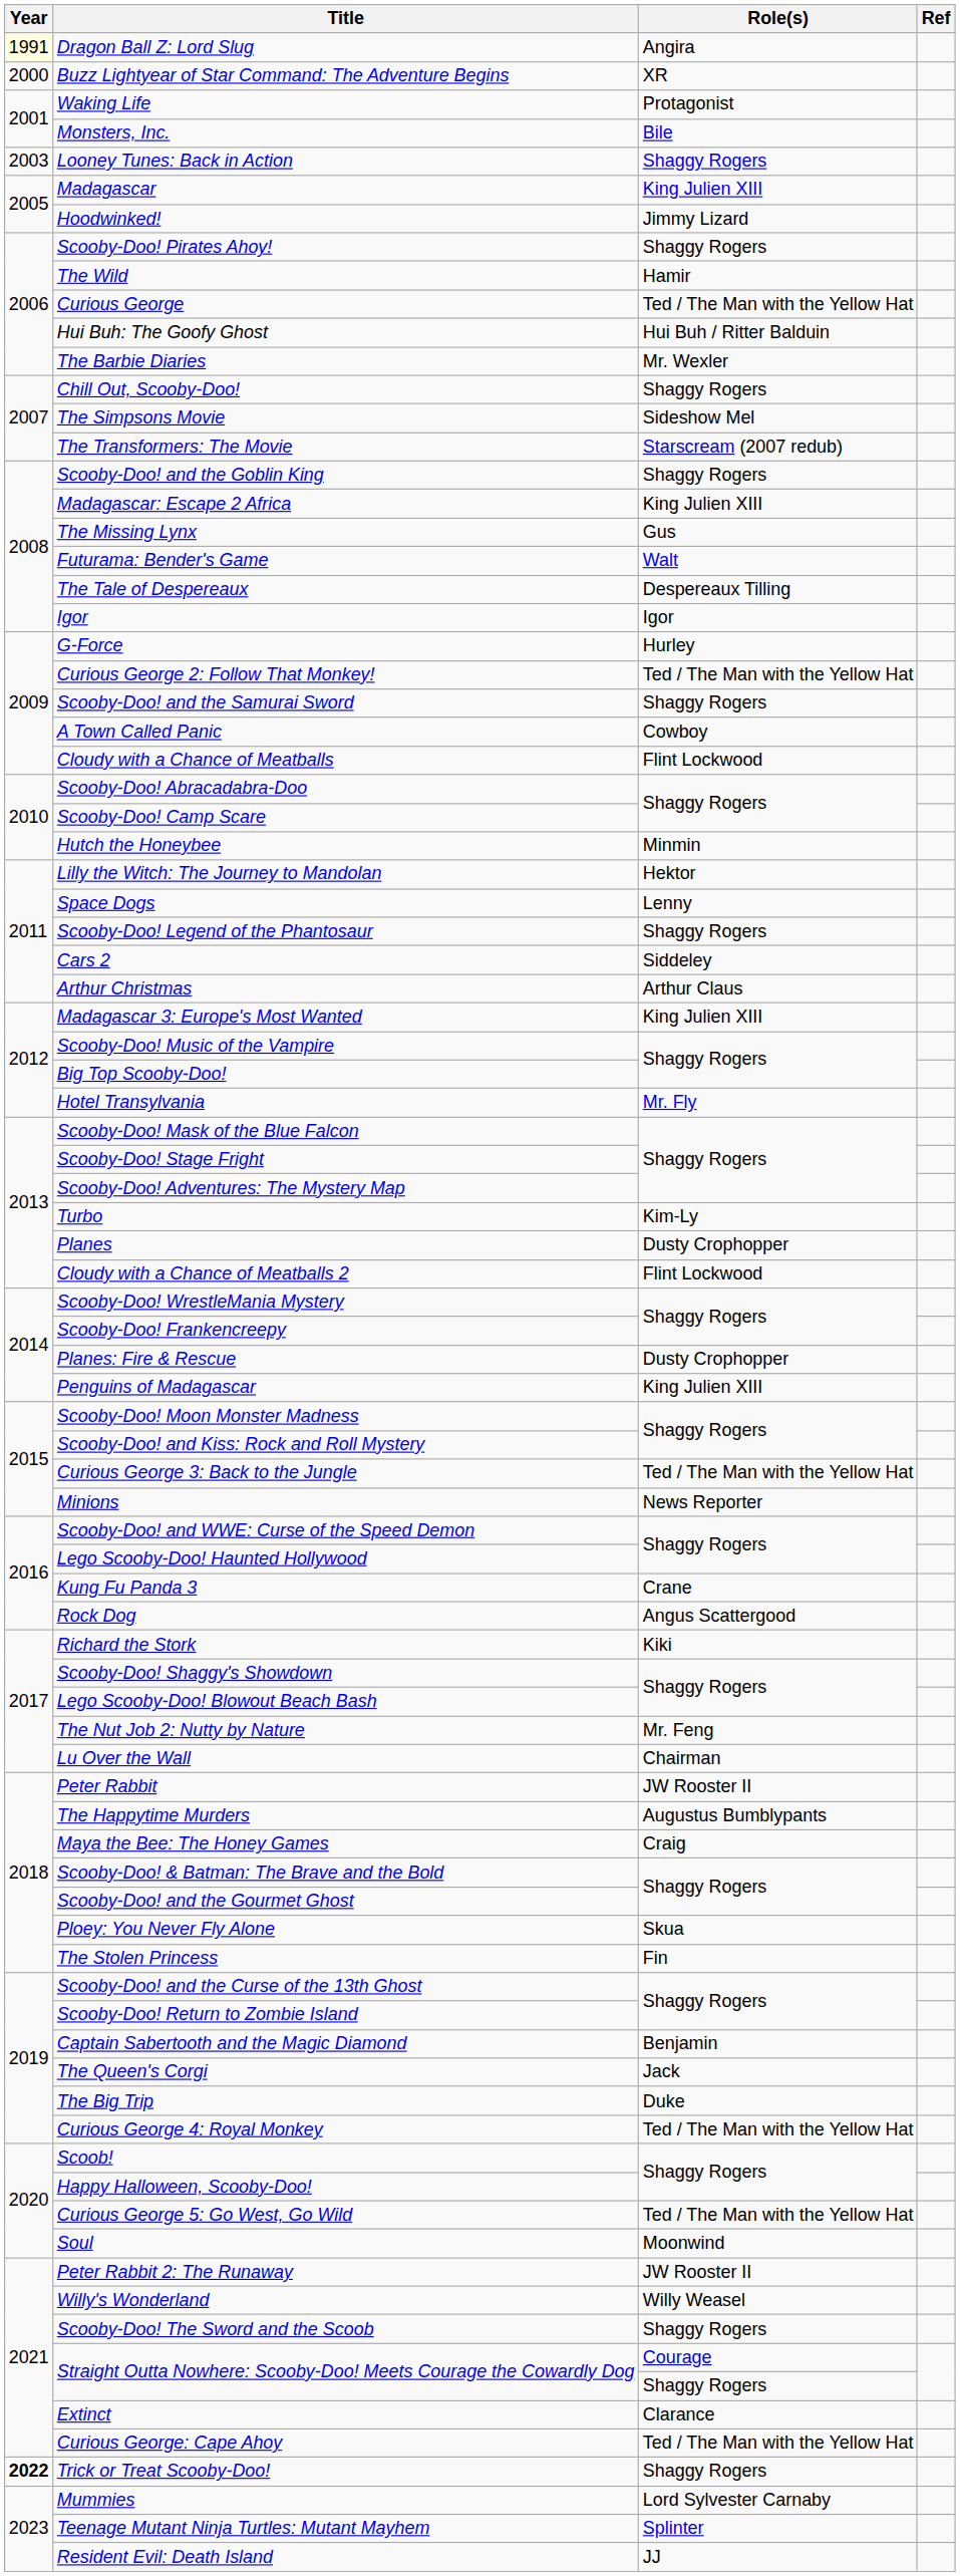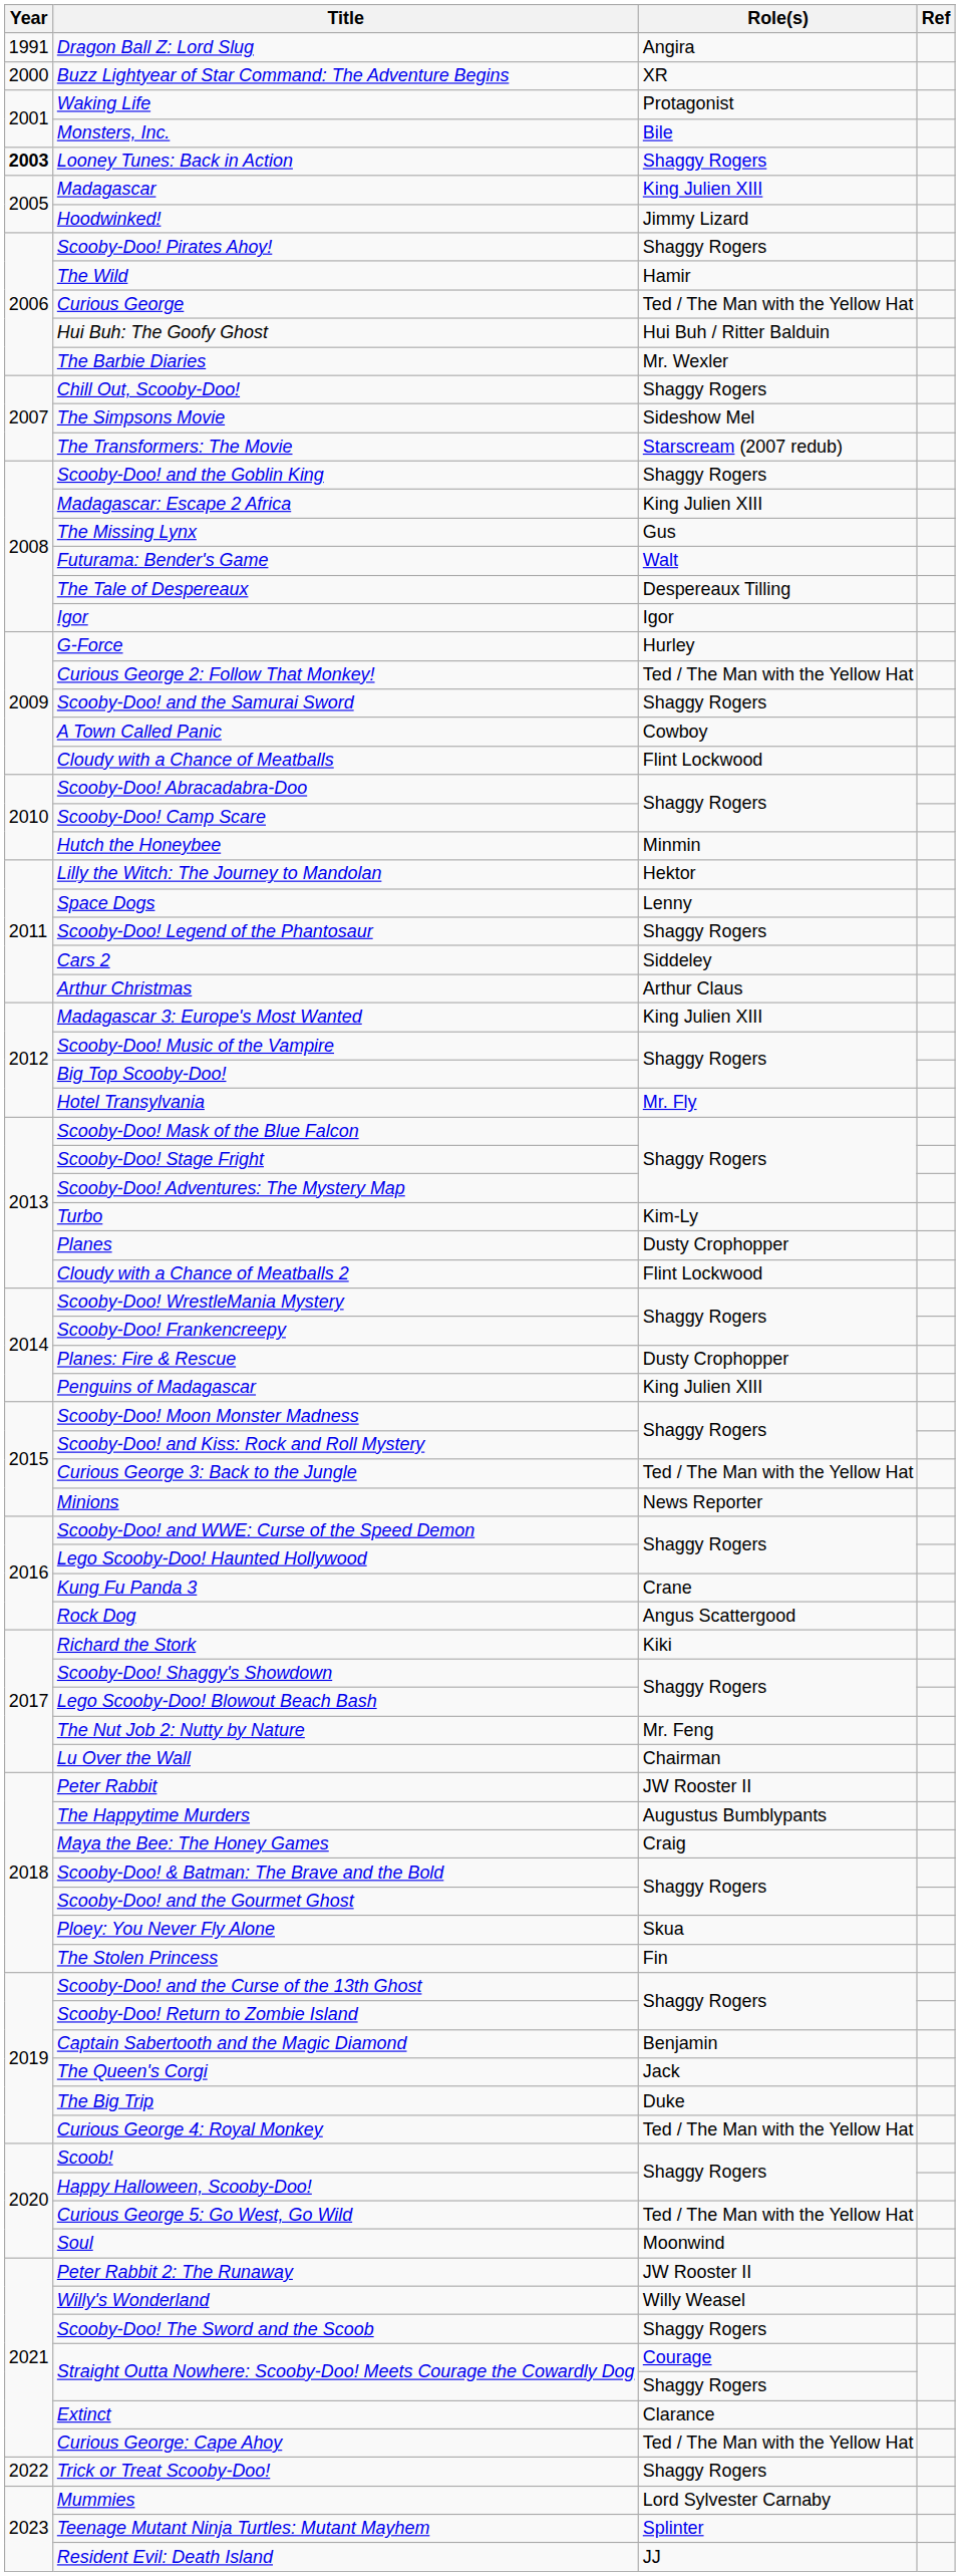Dragon Ball Z: Lord Slug | Year: lightyellow background -> no background
Looney Tunes: Back in Action | Year: normal -> bold
Trick or Treat Scooby-Doo! | Year: bold -> normal
